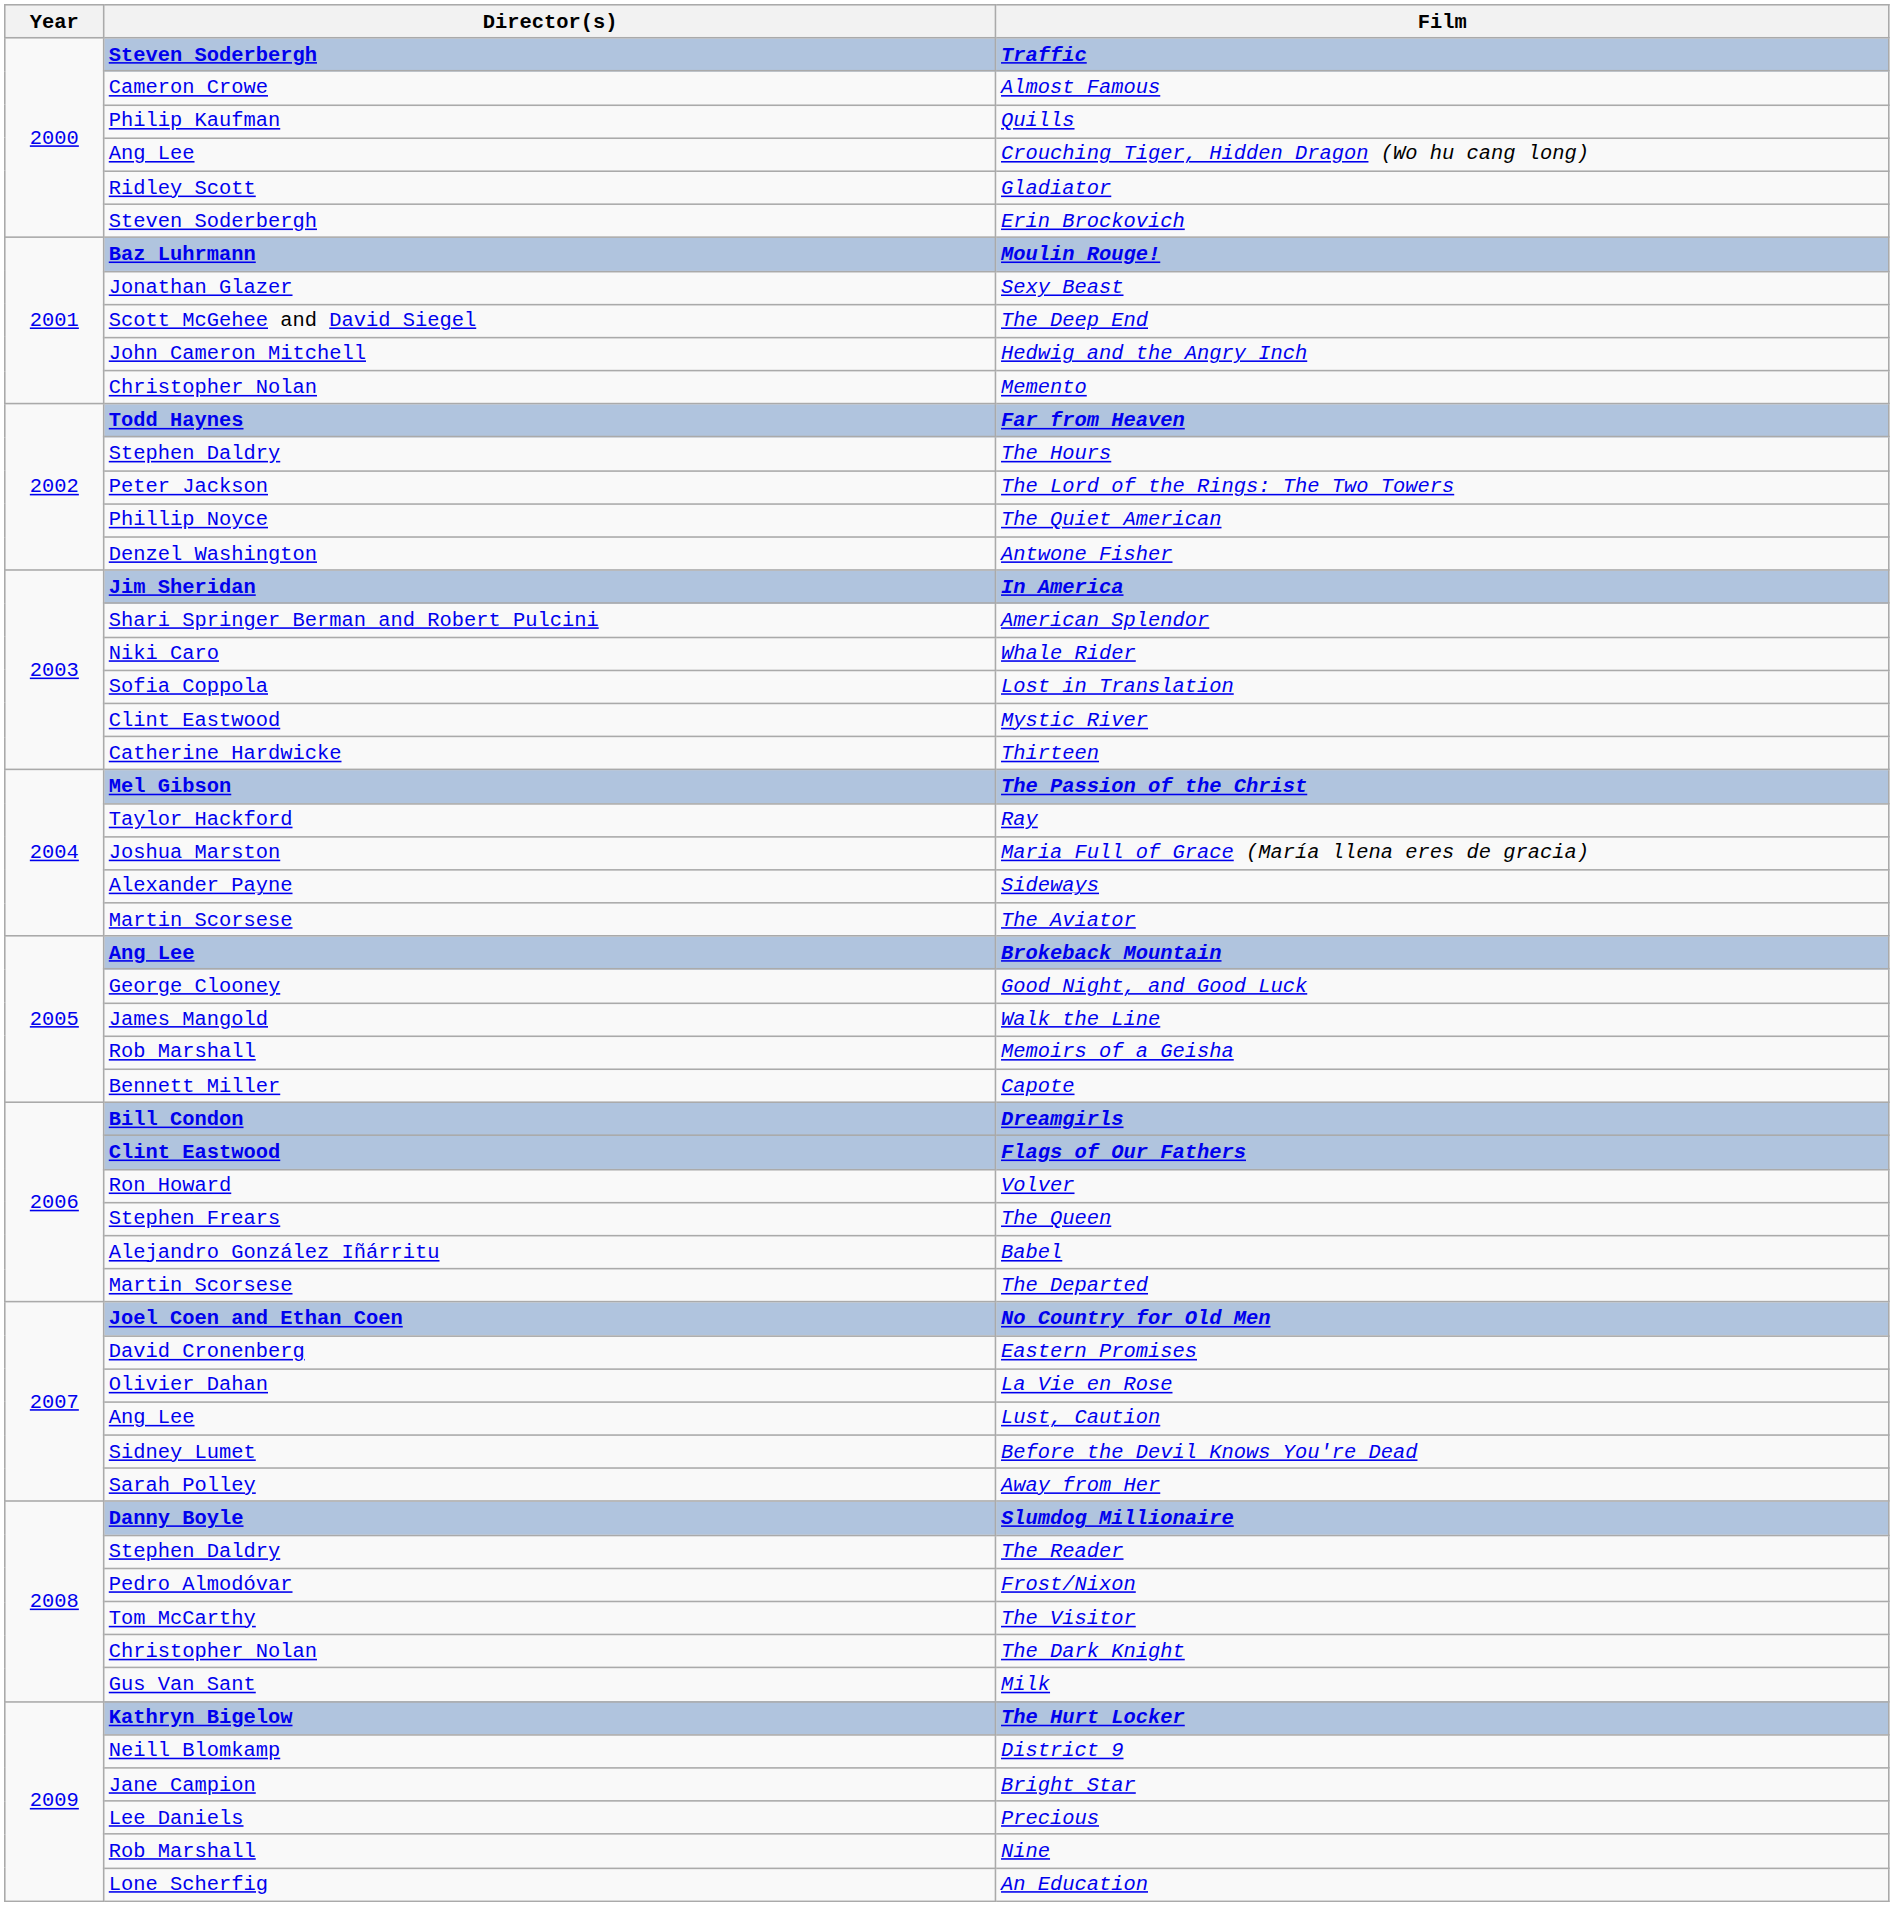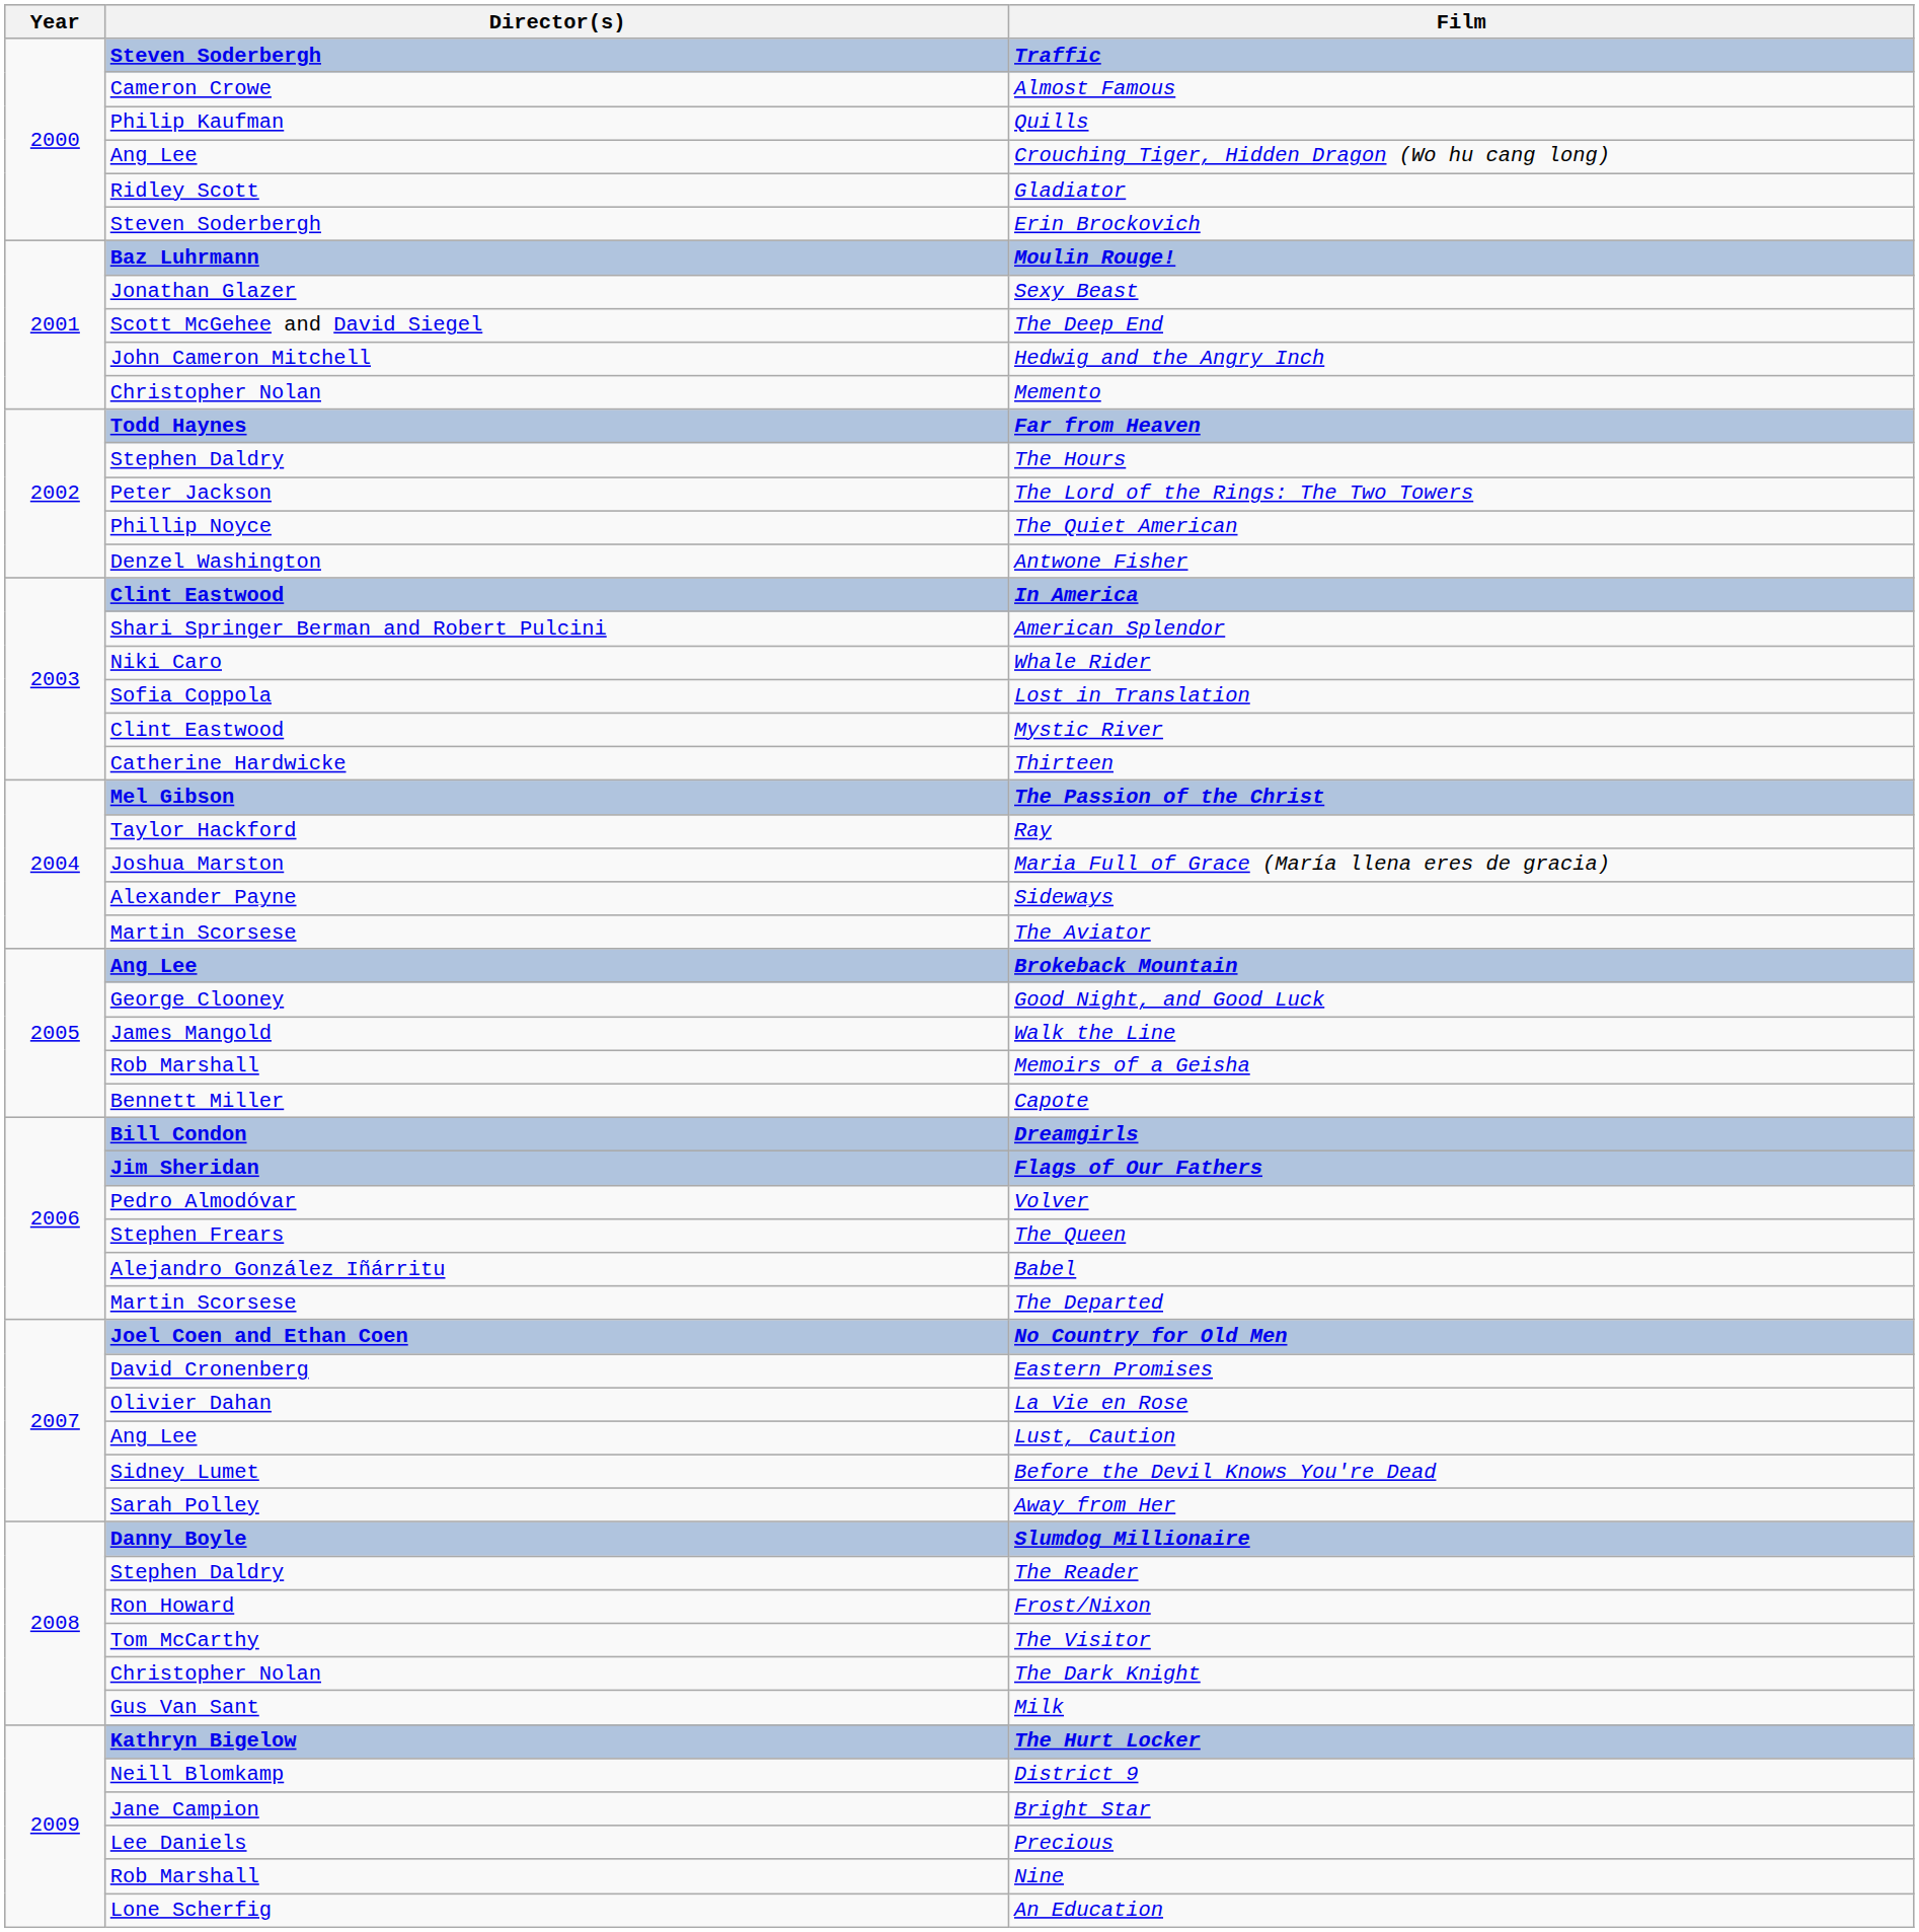In America | Director(s): Jim Sheridan -> Clint Eastwood
Flags of Our Fathers | Director(s): Clint Eastwood -> Jim Sheridan
Volver | Director(s): Ron Howard -> Pedro Almodóvar
Frost/Nixon | Director(s): Pedro Almodóvar -> Ron Howard
